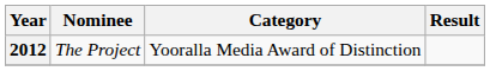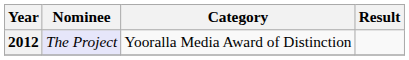2012 | Nominee: no background -> lavender background
